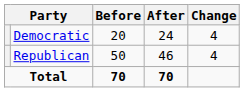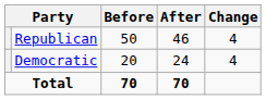rows swapped: Republican <-> Democratic
